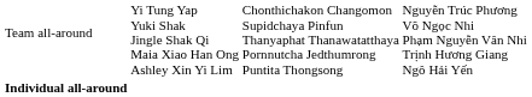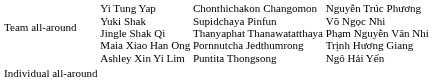row 2 | column 1: bold -> normal
